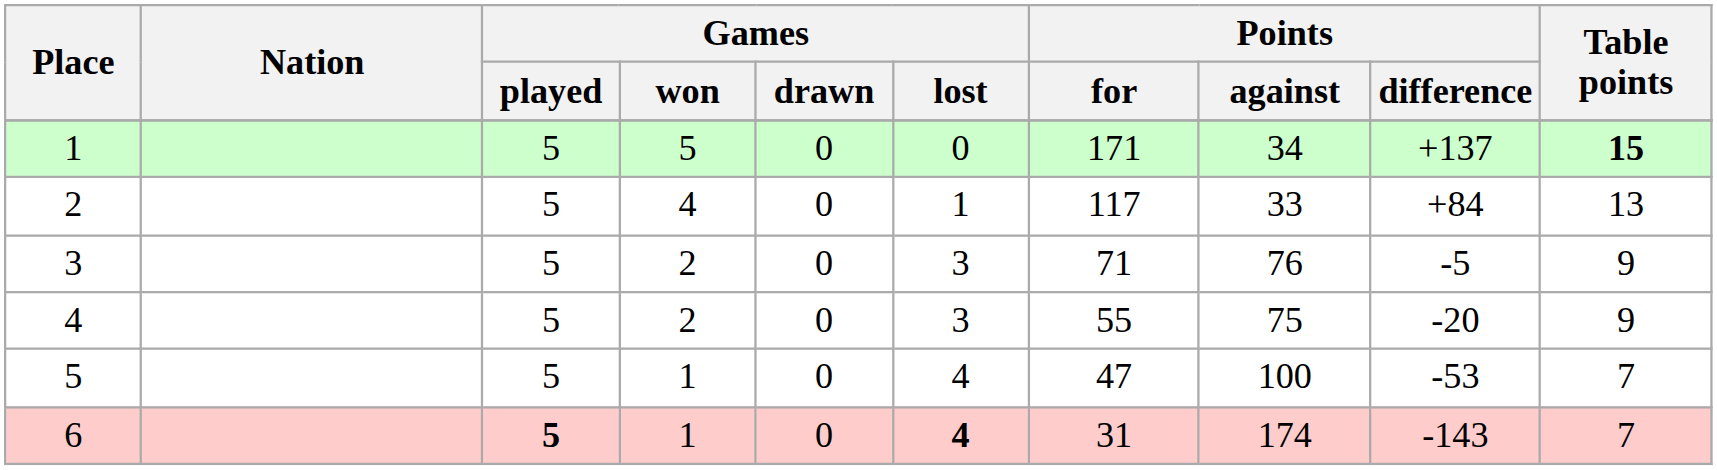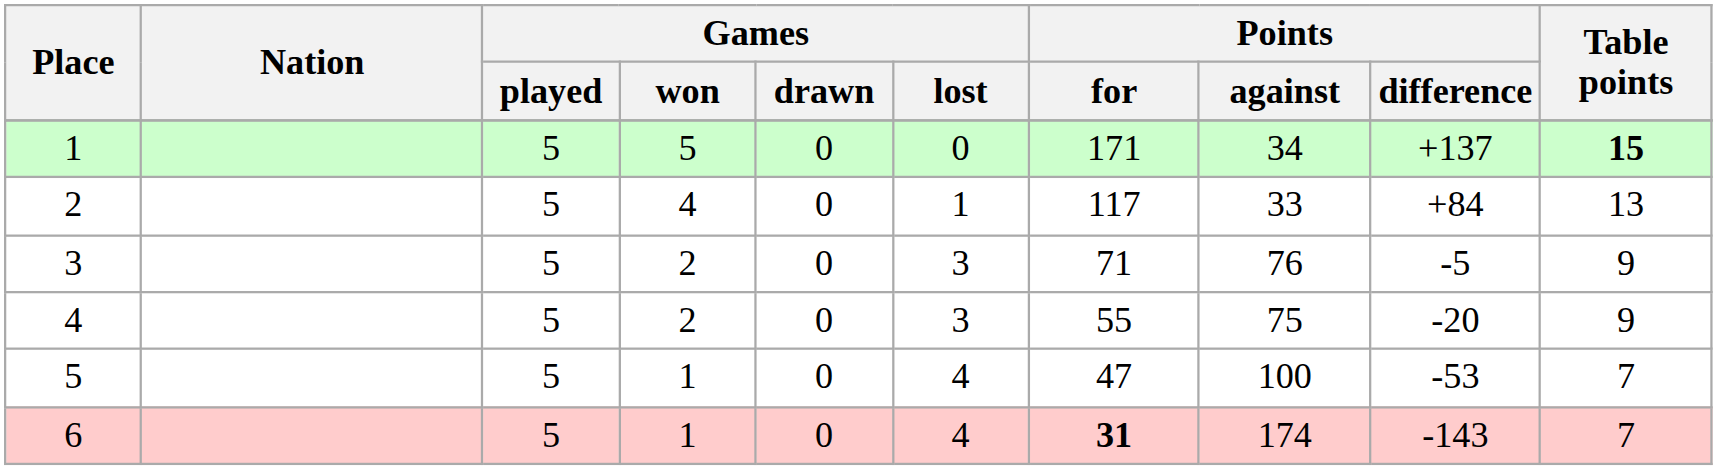6 | Games / played: bold -> normal
6 | Games / lost: bold -> normal
6 | Points / for: normal -> bold
